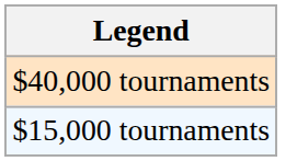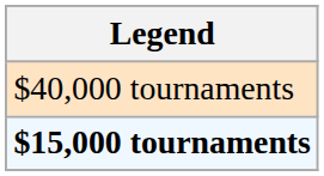row 3 | column 1: normal -> bold
